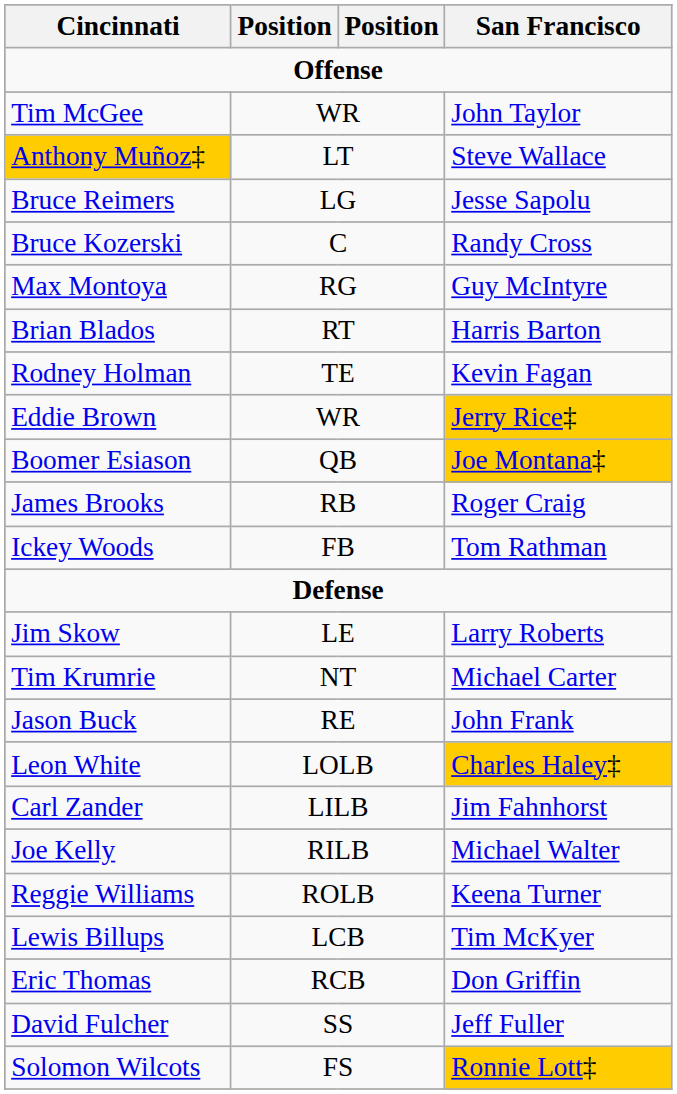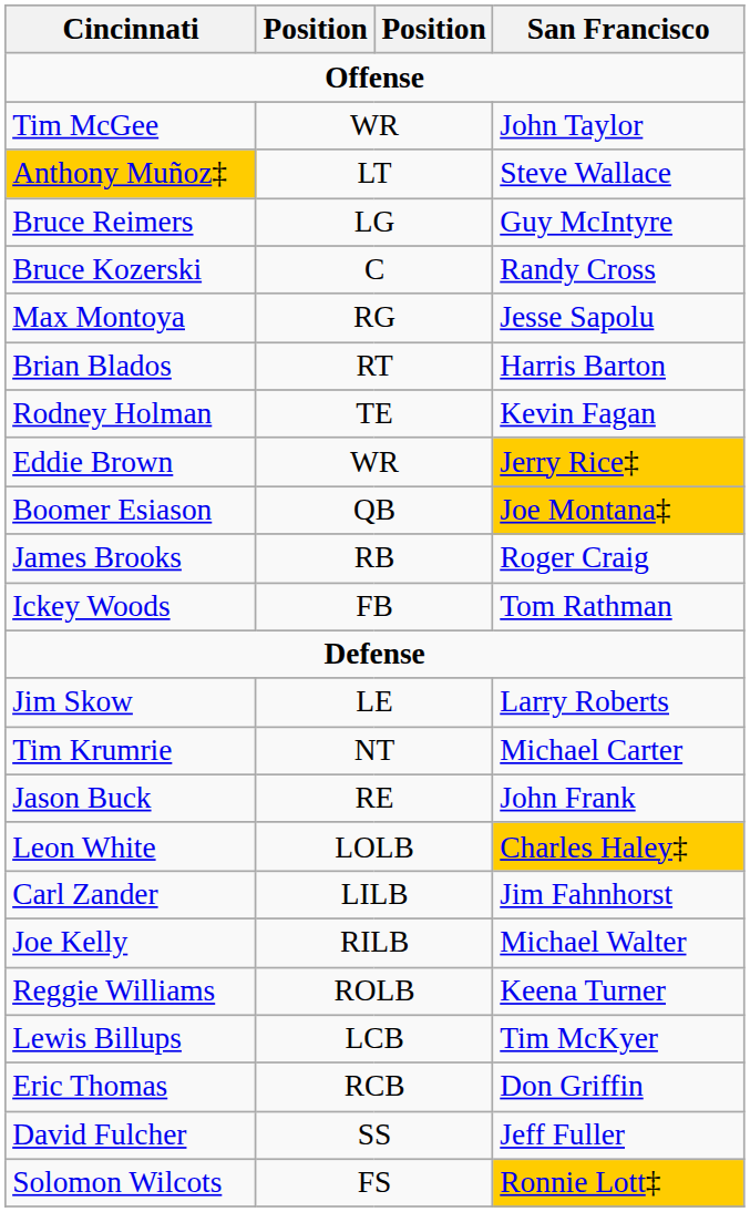Bruce Reimers | San Francisco: Jesse Sapolu -> Guy McIntyre
Max Montoya | San Francisco: Guy McIntyre -> Jesse Sapolu
